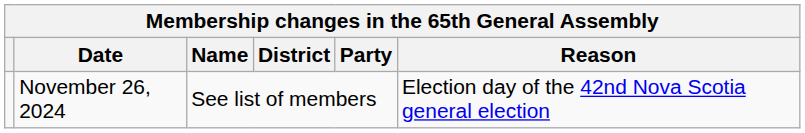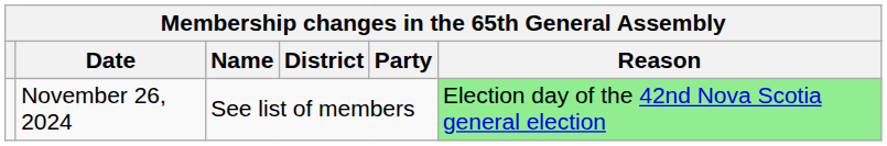November 26, 2024 | Reason: no background -> lightgreen background
